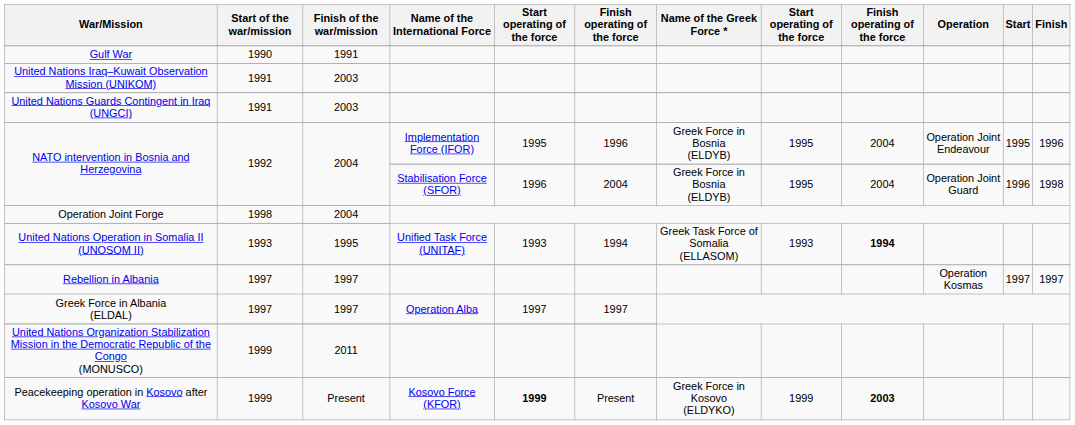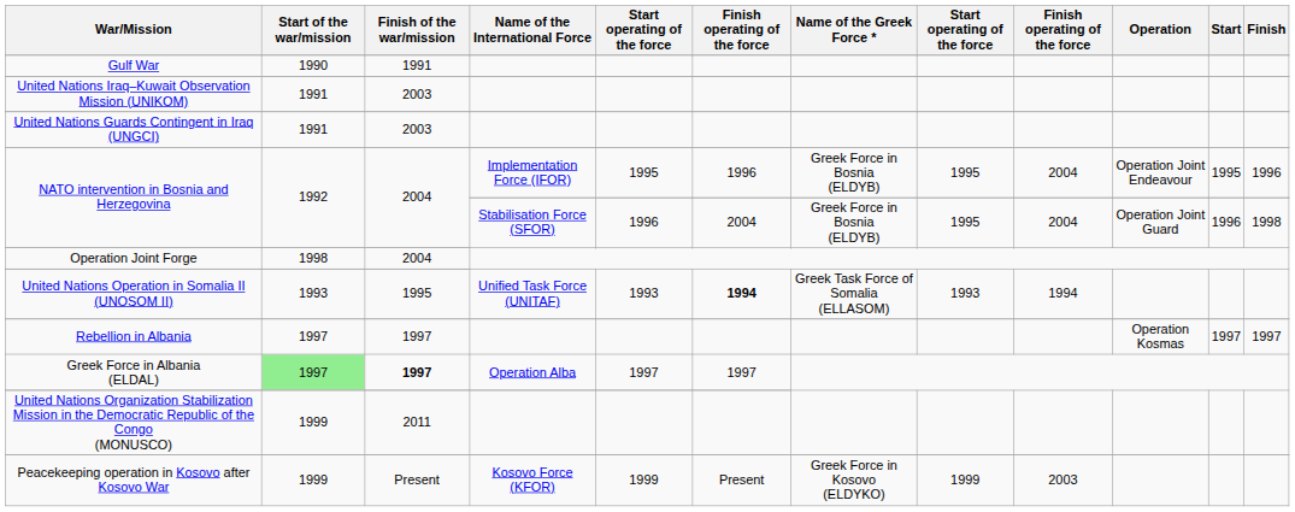United Nations Operation in Somalia II (UNOSOM II) | column 6: normal -> bold
United Nations Operation in Somalia II (UNOSOM II) | column 9: bold -> normal
Greek Force in Albania (ELDAL) | Start of the war/mission: no background -> lightgreen background
Greek Force in Albania (ELDAL) | Finish of the war/mission: normal -> bold
Peacekeeping operation in Kosovo after Kosovo War | column 5: bold -> normal
Peacekeeping operation in Kosovo after Kosovo War | column 9: bold -> normal
